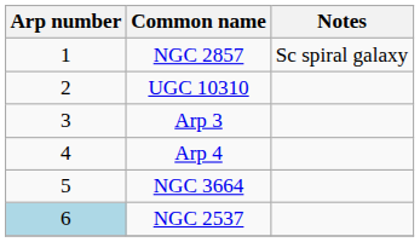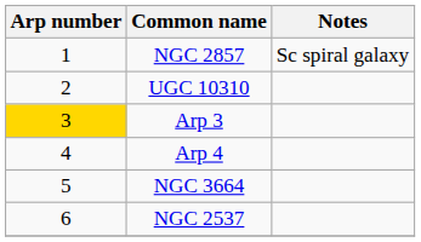Arp 3 | Arp number: no background -> gold background
NGC 2537 | Arp number: lightblue background -> no background
